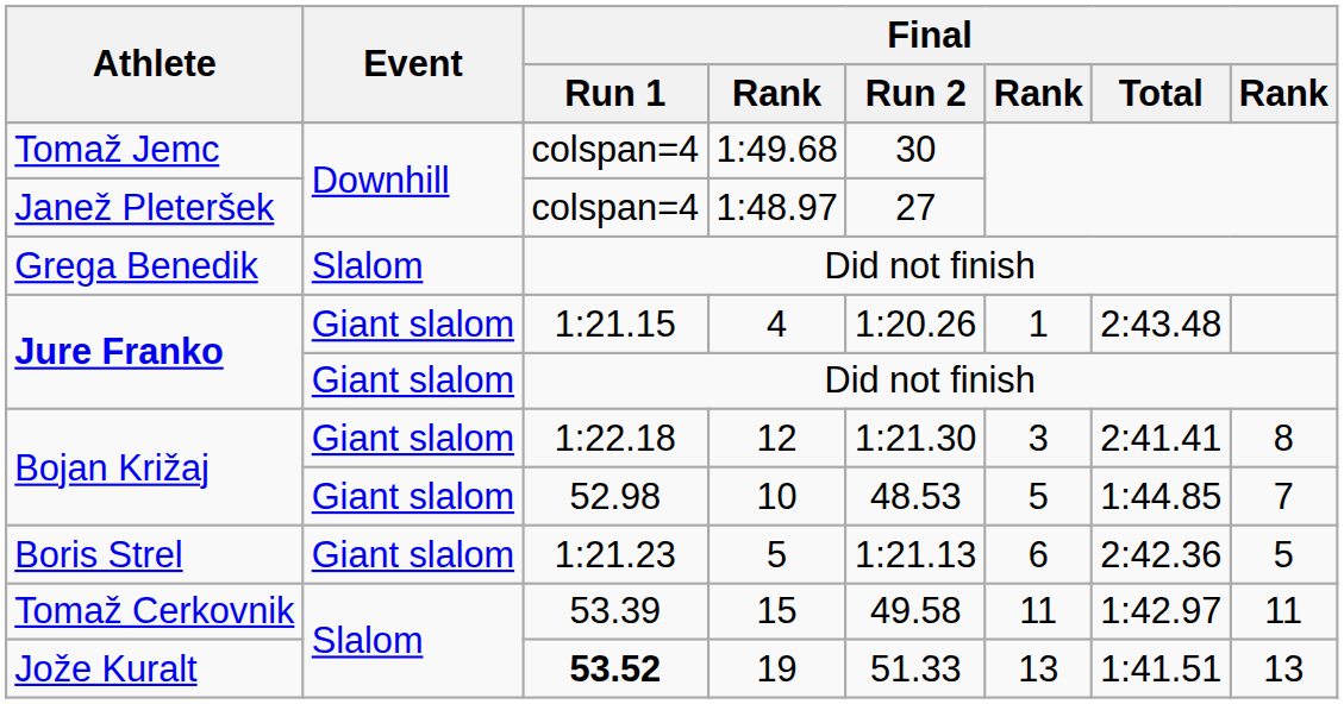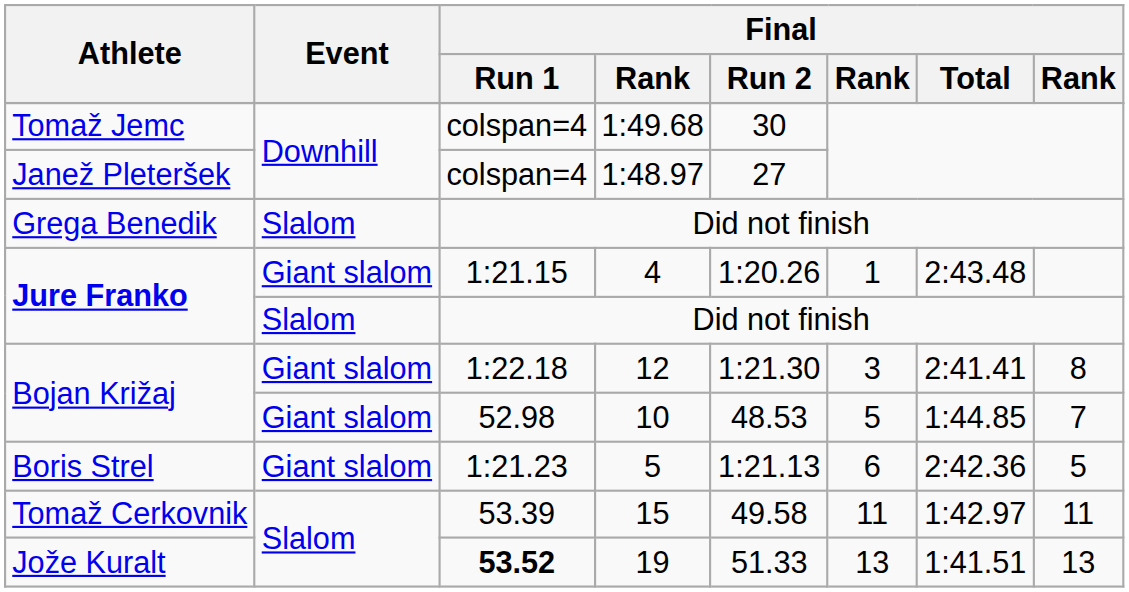Jure Franko / Did not finish | Event: Giant slalom -> Slalom
